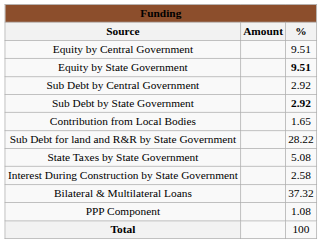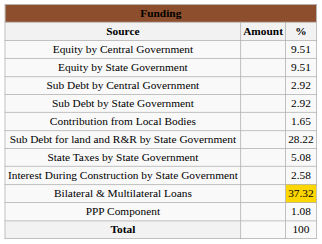Equity by State Government | %: bold -> normal
Sub Debt by State Government | %: bold -> normal
Bilateral & Multilateral Loans | %: no background -> gold background
